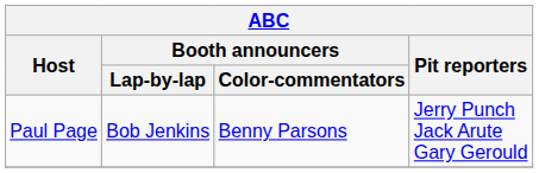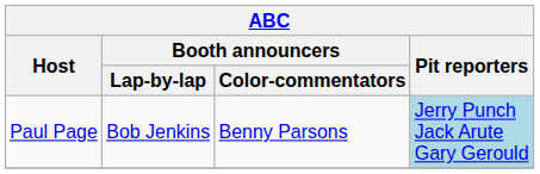Paul Page | Pit reporters: no background -> lightblue background
